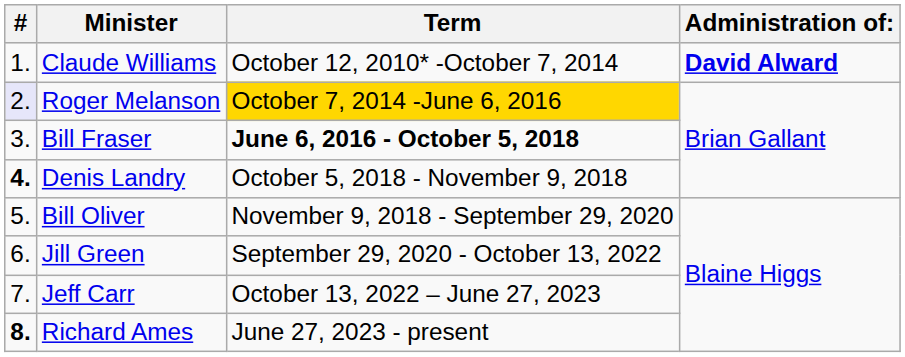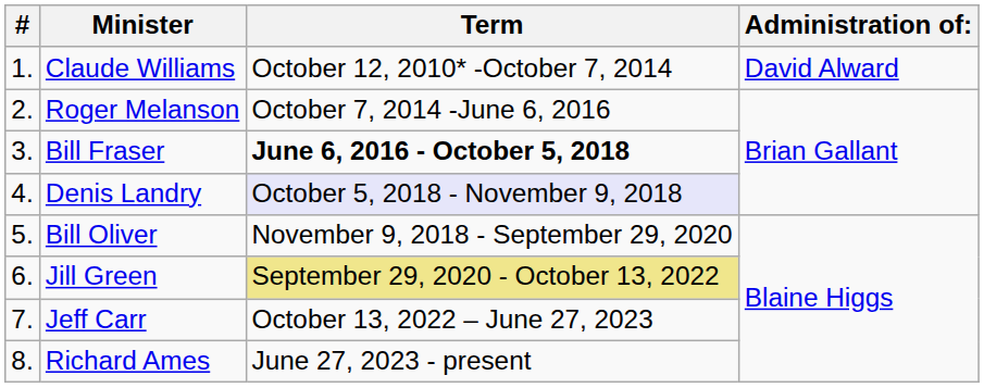Claude Williams | Administration of:: bold -> normal
Roger Melanson | #: lavender background -> no background
Roger Melanson | Term: gold background -> no background
Denis Landry | #: bold -> normal
Denis Landry | Term: no background -> lavender background
Jill Green | Term: no background -> khaki background
Richard Ames | #: bold -> normal
